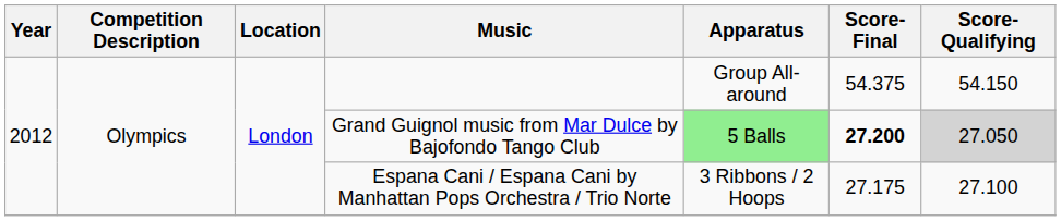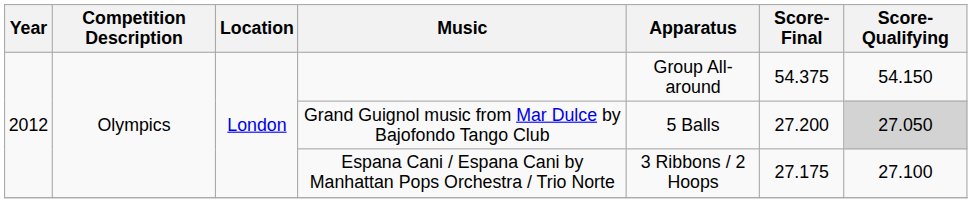Grand Guignol music from Mar Dulce by Bajofondo Tango Club | Apparatus: lightgreen background -> no background
Grand Guignol music from Mar Dulce by Bajofondo Tango Club | Score-Final: bold -> normal
